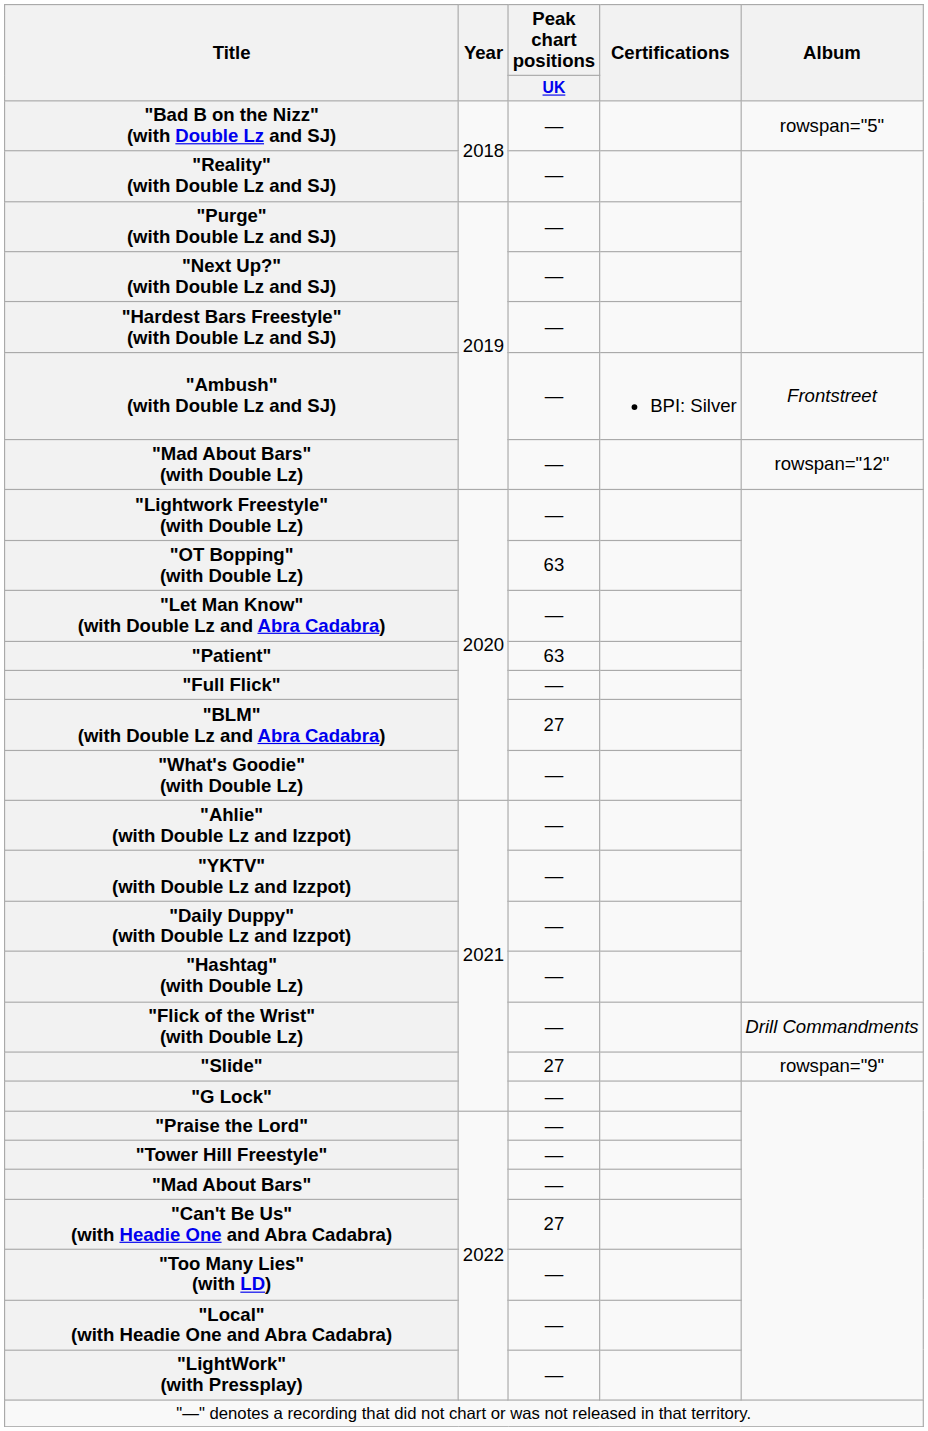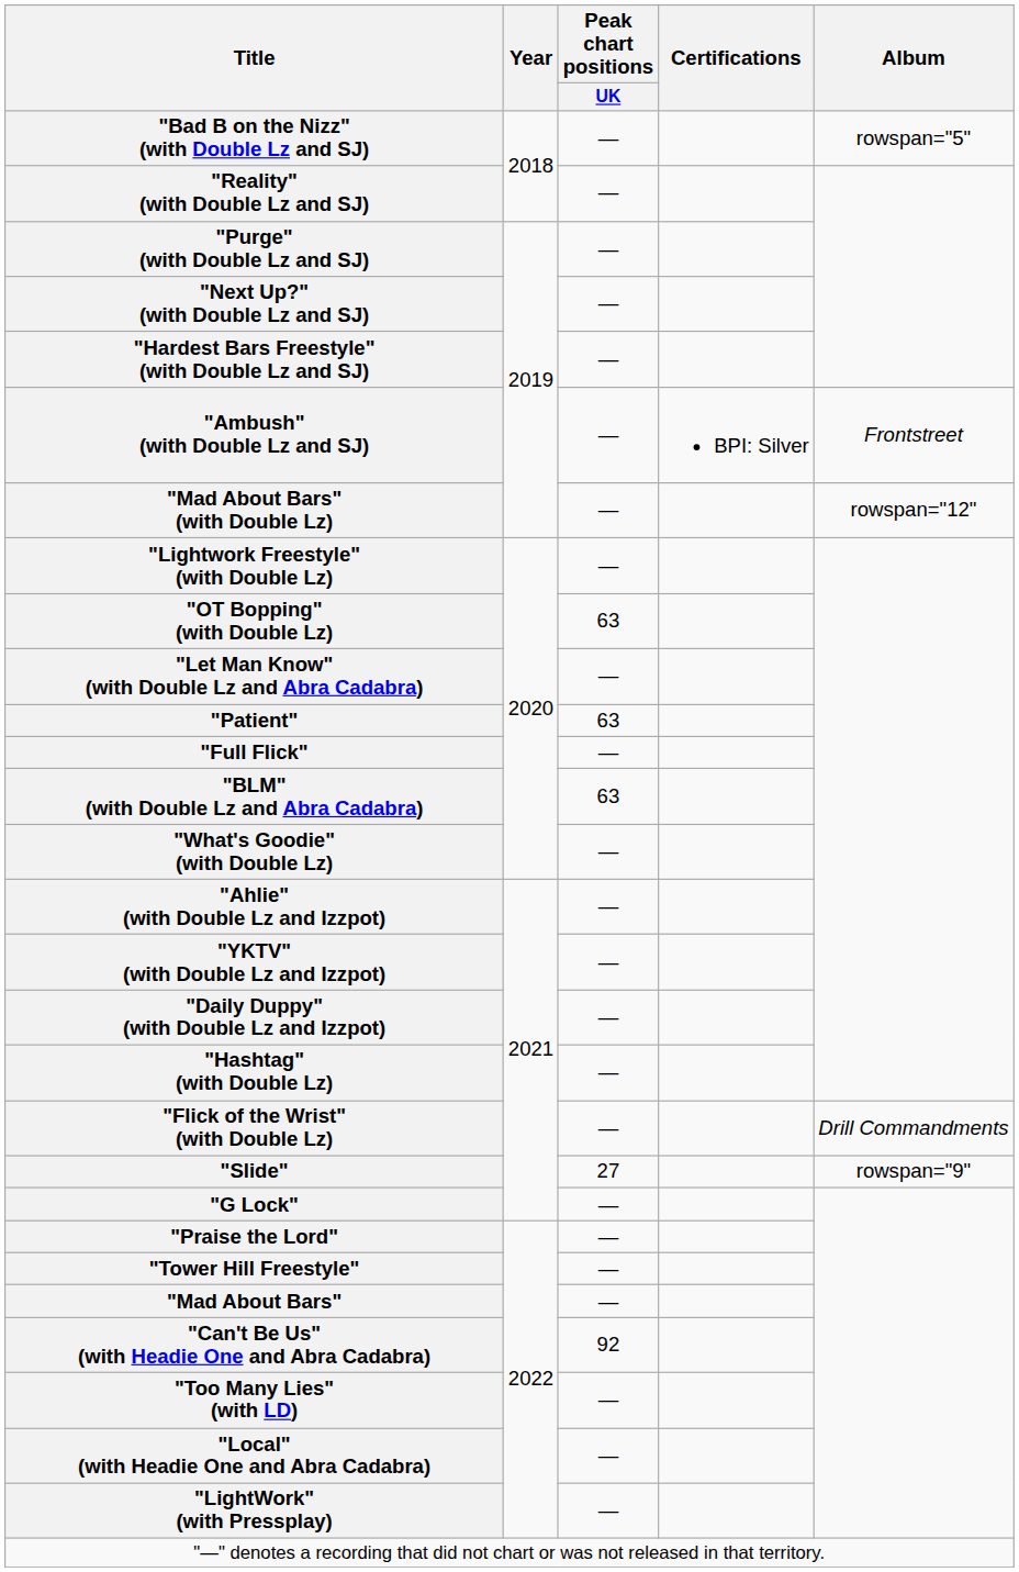"BLM" (with Double Lz and Abra Cadabra) | Peak chart positions / UK: 27 -> 63
"Can't Be Us" (with Headie One and Abra Cadabra) | Peak chart positions / UK: 27 -> 92
